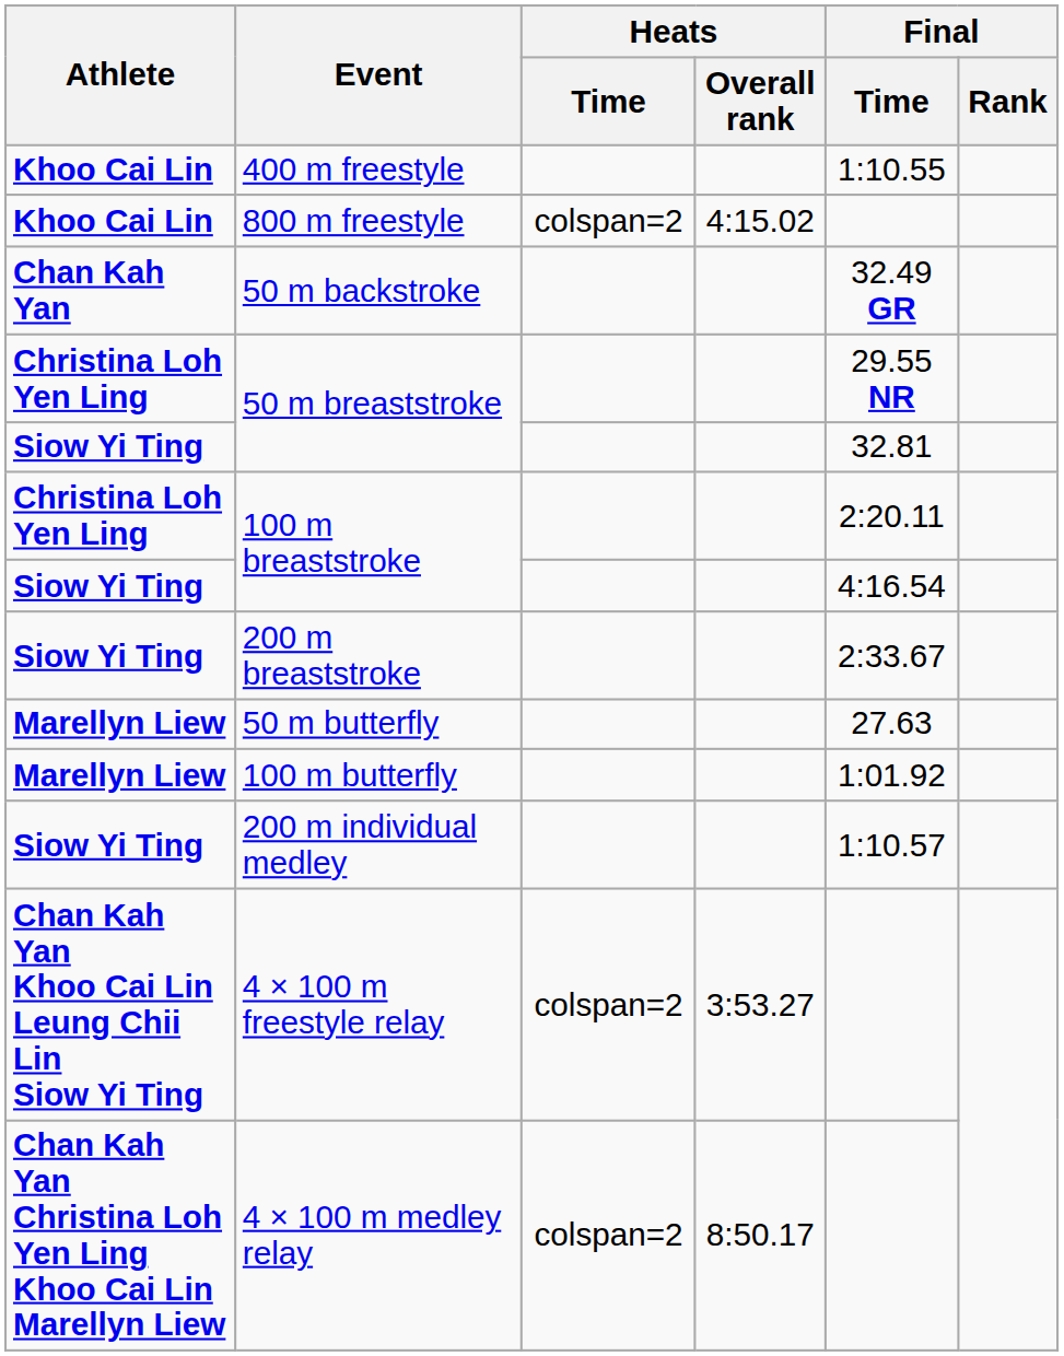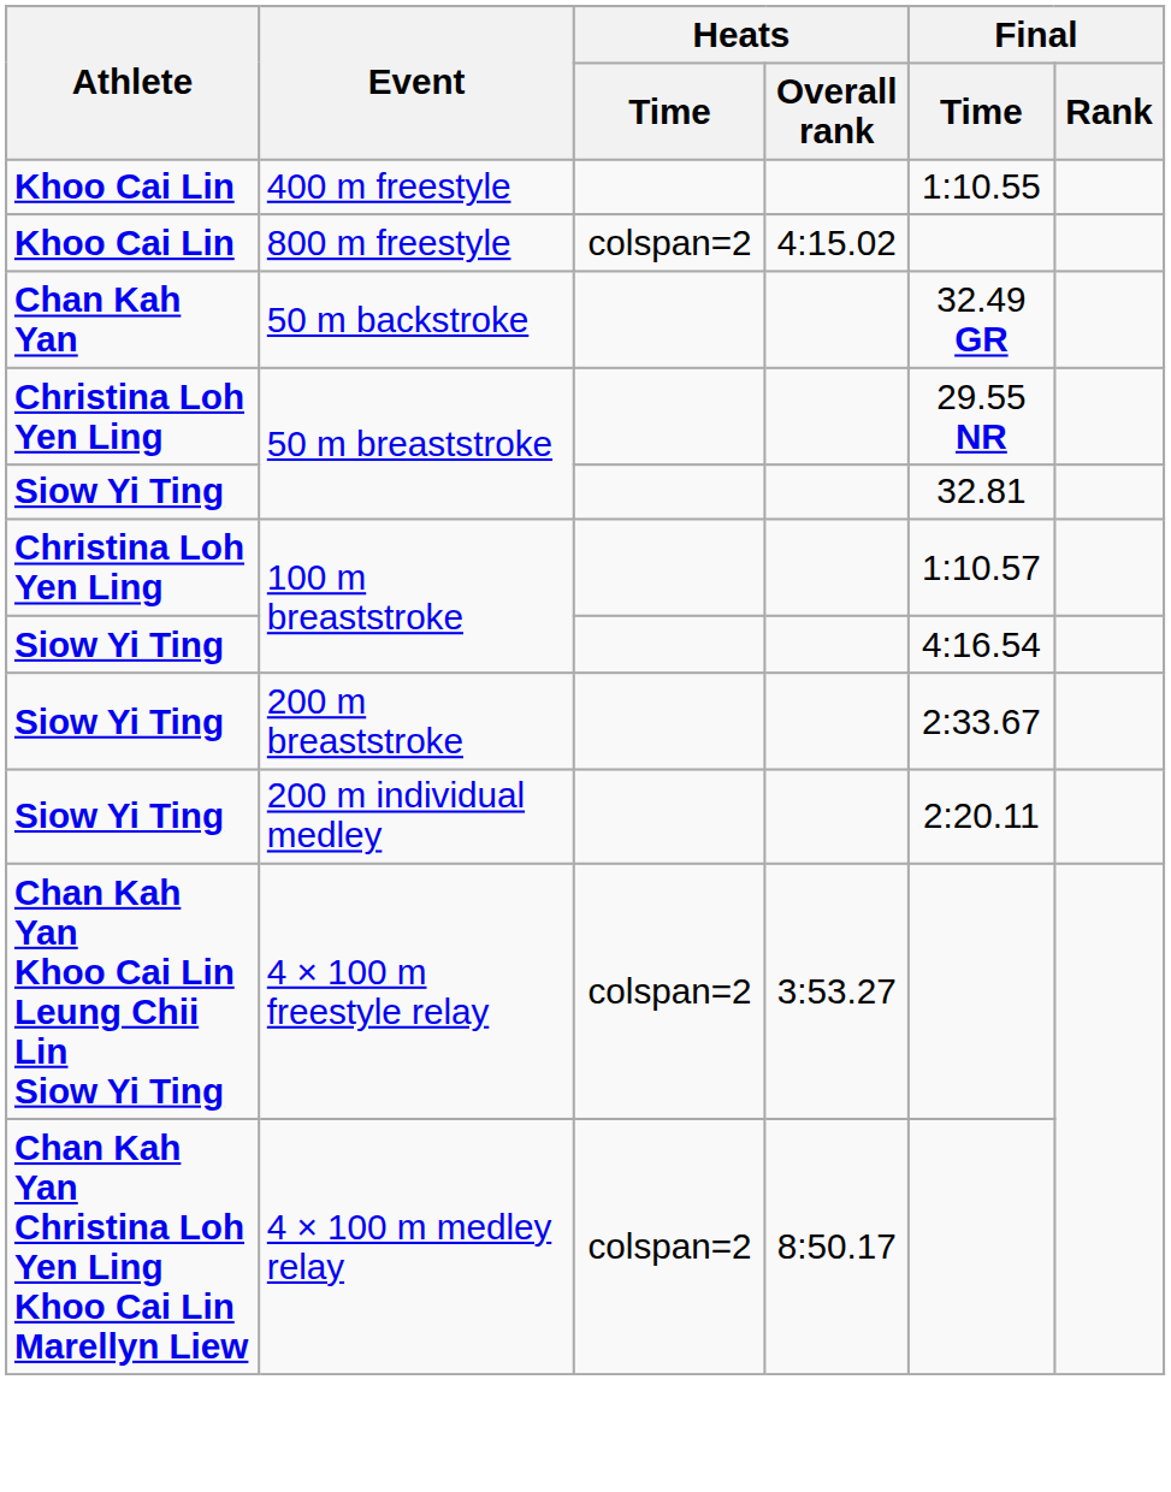Christina Loh Yen Ling / 100 m breaststroke | Final / Time: 2:20.11 -> 1:10.57
- row: Marellyn Liew | 50 m butterfly | 27.63
- row: Marellyn Liew | 100 m butterfly | 1:01.92
200 m individual medley | Final / Time: 1:10.57 -> 2:20.11
